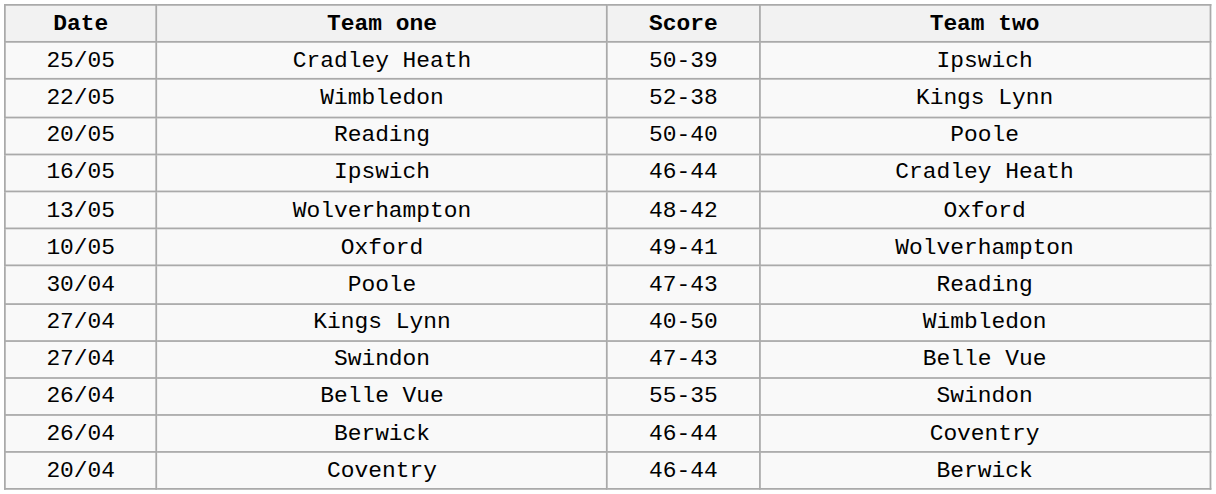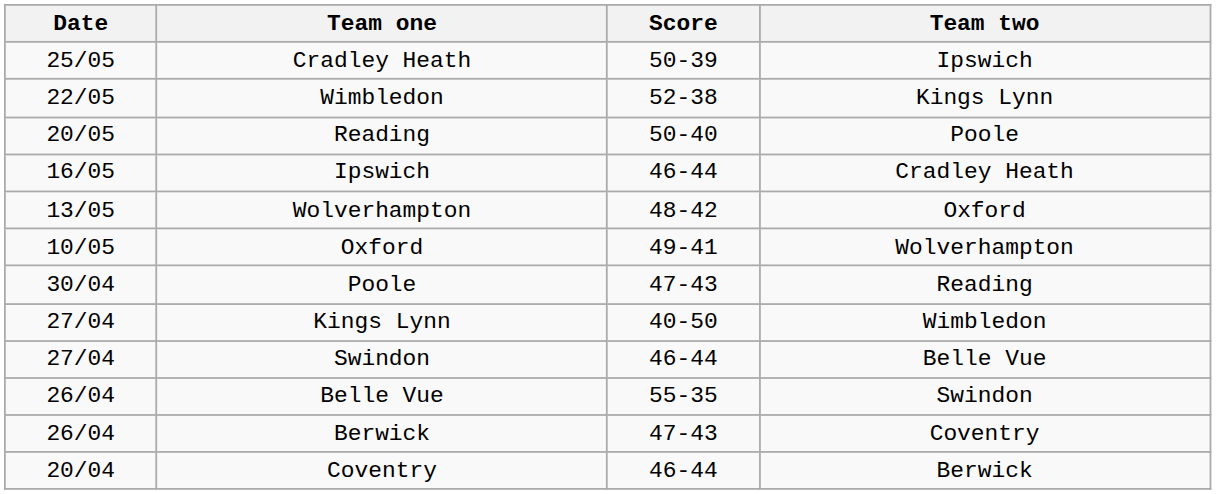row 10 | Score: 47-43 -> 46-44
row 12 | Score: 46-44 -> 47-43
